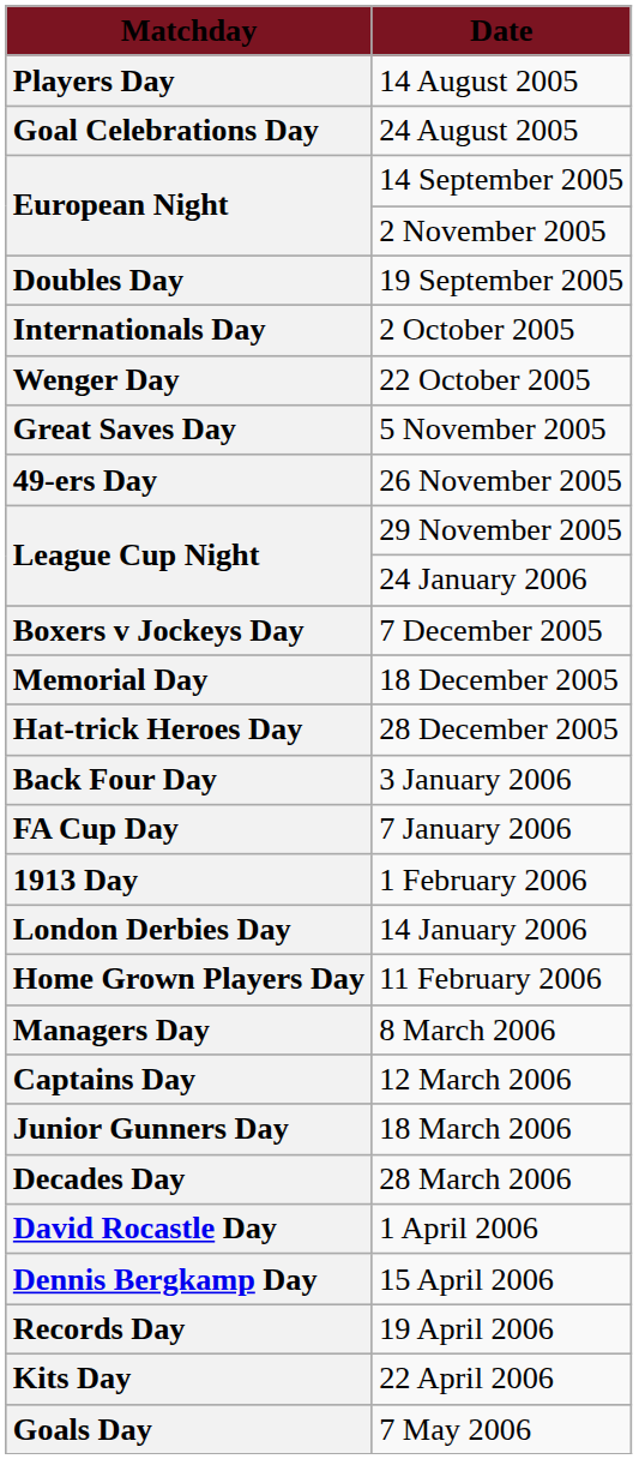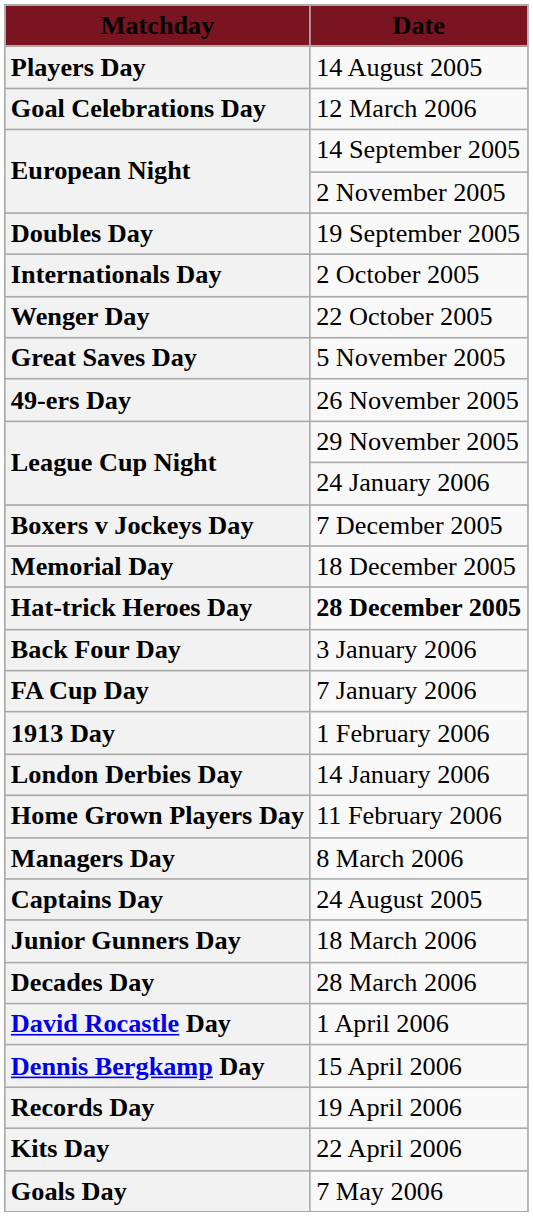row 3 | Date: 24 August 2005 -> 12 March 2006
row 15 | Date: normal -> bold
row 22 | Date: 12 March 2006 -> 24 August 2005
